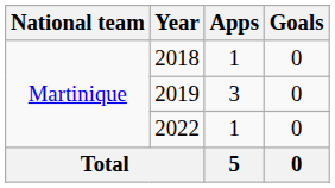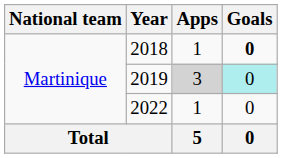2018 | Goals: normal -> bold
2019 | Apps: no background -> lightgrey background
2019 | Goals: no background -> paleturquoise background
